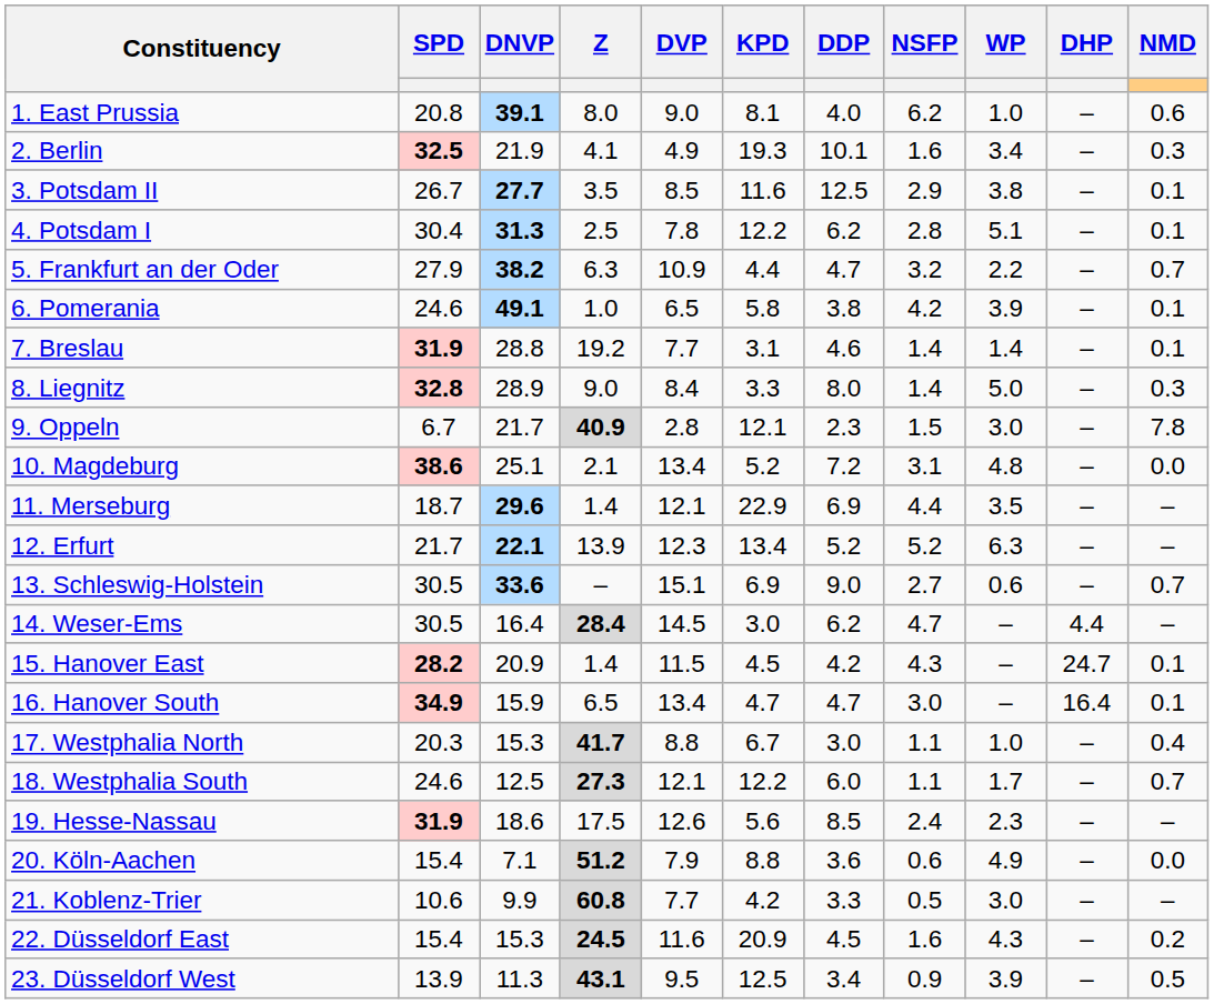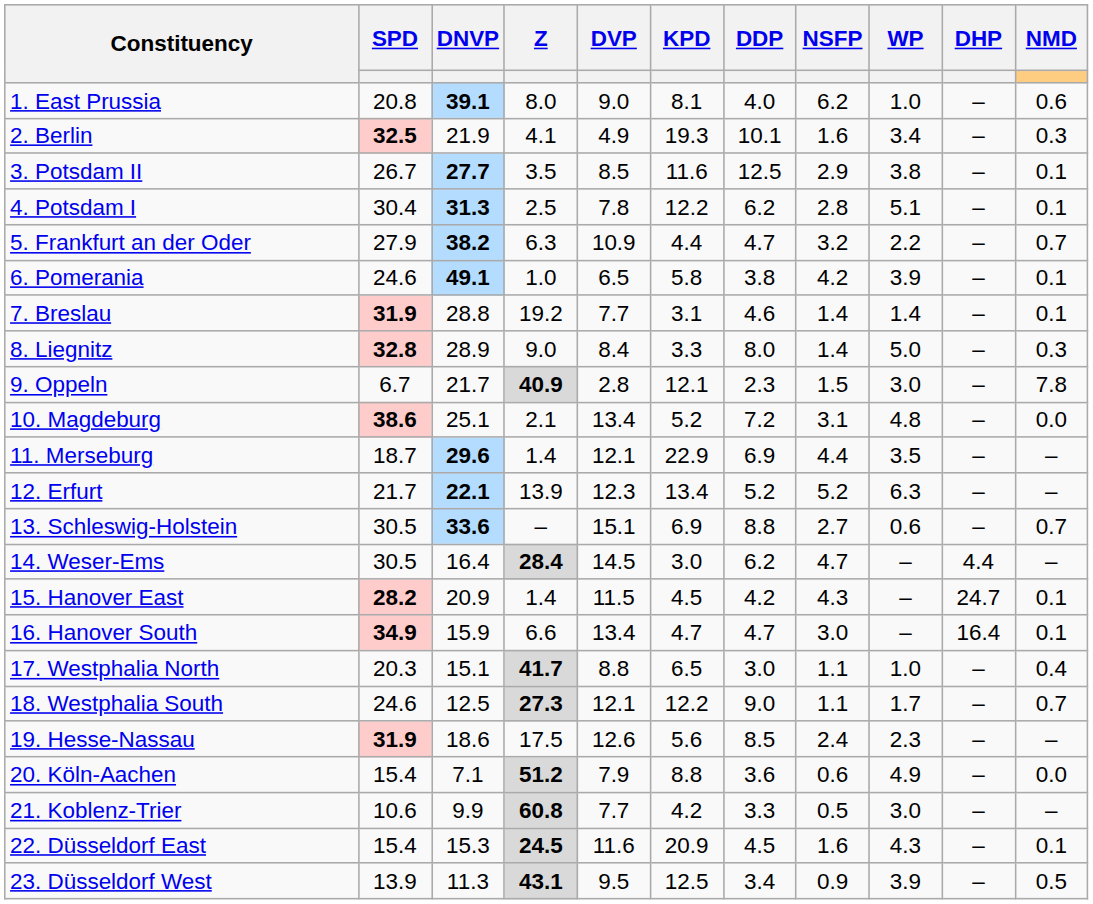13. Schleswig-Holstein | DDP: 9.0 -> 8.8
16. Hanover South | Z: 6.5 -> 6.6
17. Westphalia North | DNVP: 15.3 -> 15.1
17. Westphalia North | KPD: 6.7 -> 6.5
18. Westphalia South | DDP: 6.0 -> 9.0
22. Düsseldorf East | NMD: 0.2 -> 0.1
